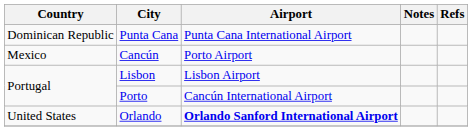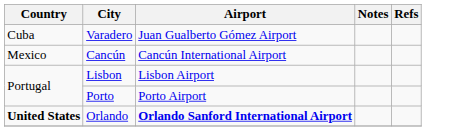+ row: Cuba | Varadero | Juan Gualberto Gómez Airport
- row: Dominican Republic | Punta Cana | Punta Cana International Airport
Cancún | Airport: Porto Airport -> Cancún International Airport
Porto | Airport: Cancún International Airport -> Porto Airport
Orlando | Country: normal -> bold
